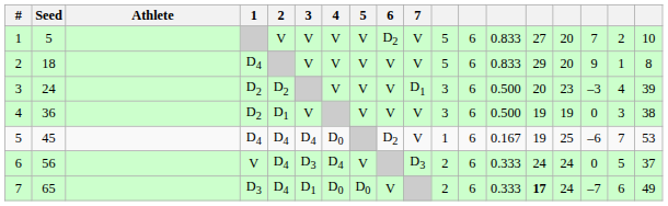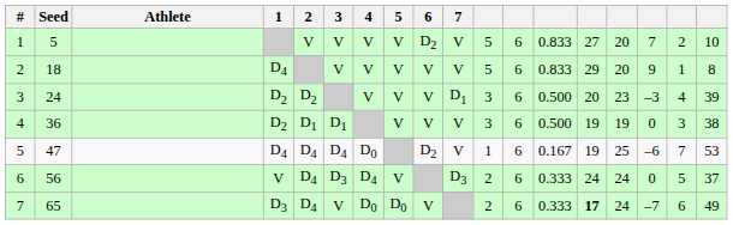row 5 | 3: V -> D1
row 6 | Seed: 45 -> 47
row 8 | 3: D1 -> V
